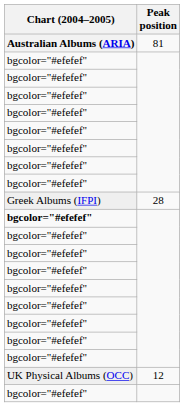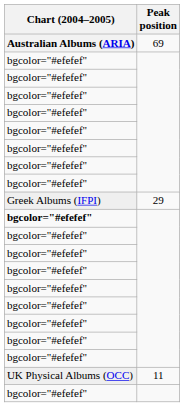row 2 | Peak position: 81 -> 69
row 11 | Peak position: 28 -> 29
row 21 | Peak position: 12 -> 11
